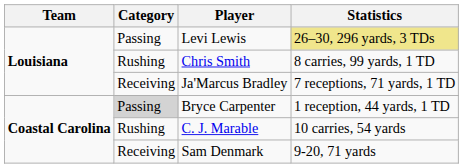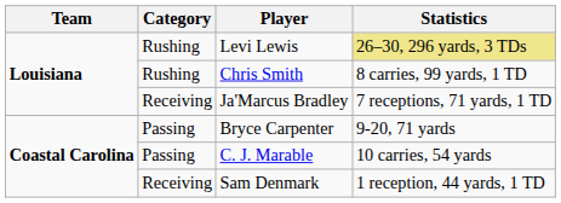Levi Lewis | Category: Passing -> Rushing
Bryce Carpenter | Category: lightgrey background -> no background
Bryce Carpenter | Statistics: 1 reception, 44 yards, 1 TD -> 9-20, 71 yards
C. J. Marable | Category: Rushing -> Passing
Sam Denmark | Statistics: 9-20, 71 yards -> 1 reception, 44 yards, 1 TD
